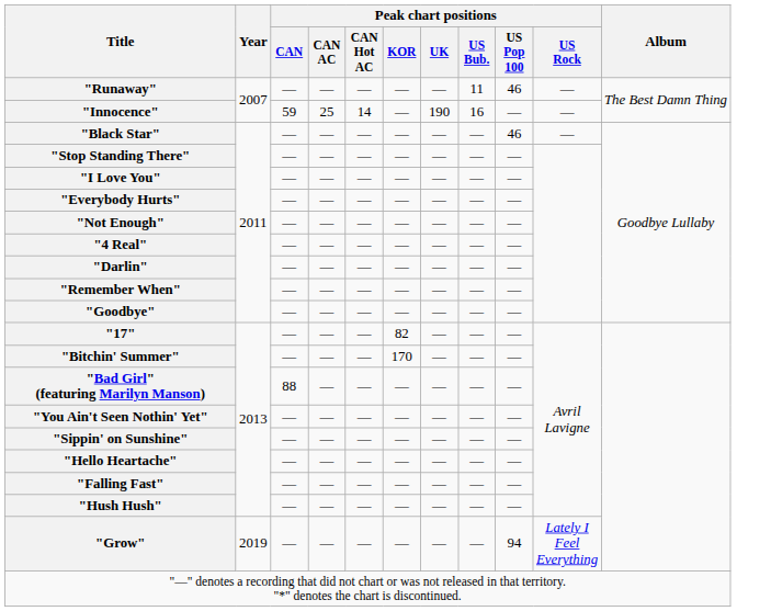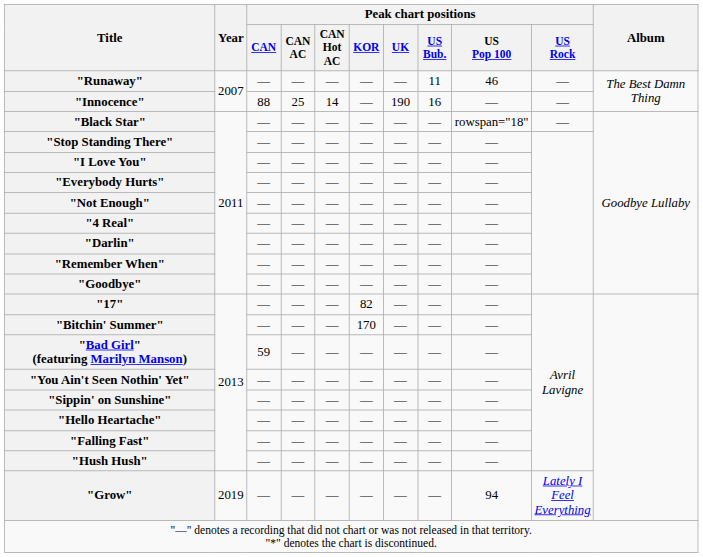"Innocence" | Peak chart positions / CAN: 59 -> 88
"Black Star" | Peak chart positions / US Pop 100: 46 -> rowspan="18"
"Bad Girl" (featuring Marilyn Manson) | Peak chart positions / CAN: 88 -> 59
